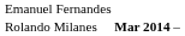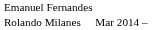Rolando Milanes | column 2: bold -> normal
